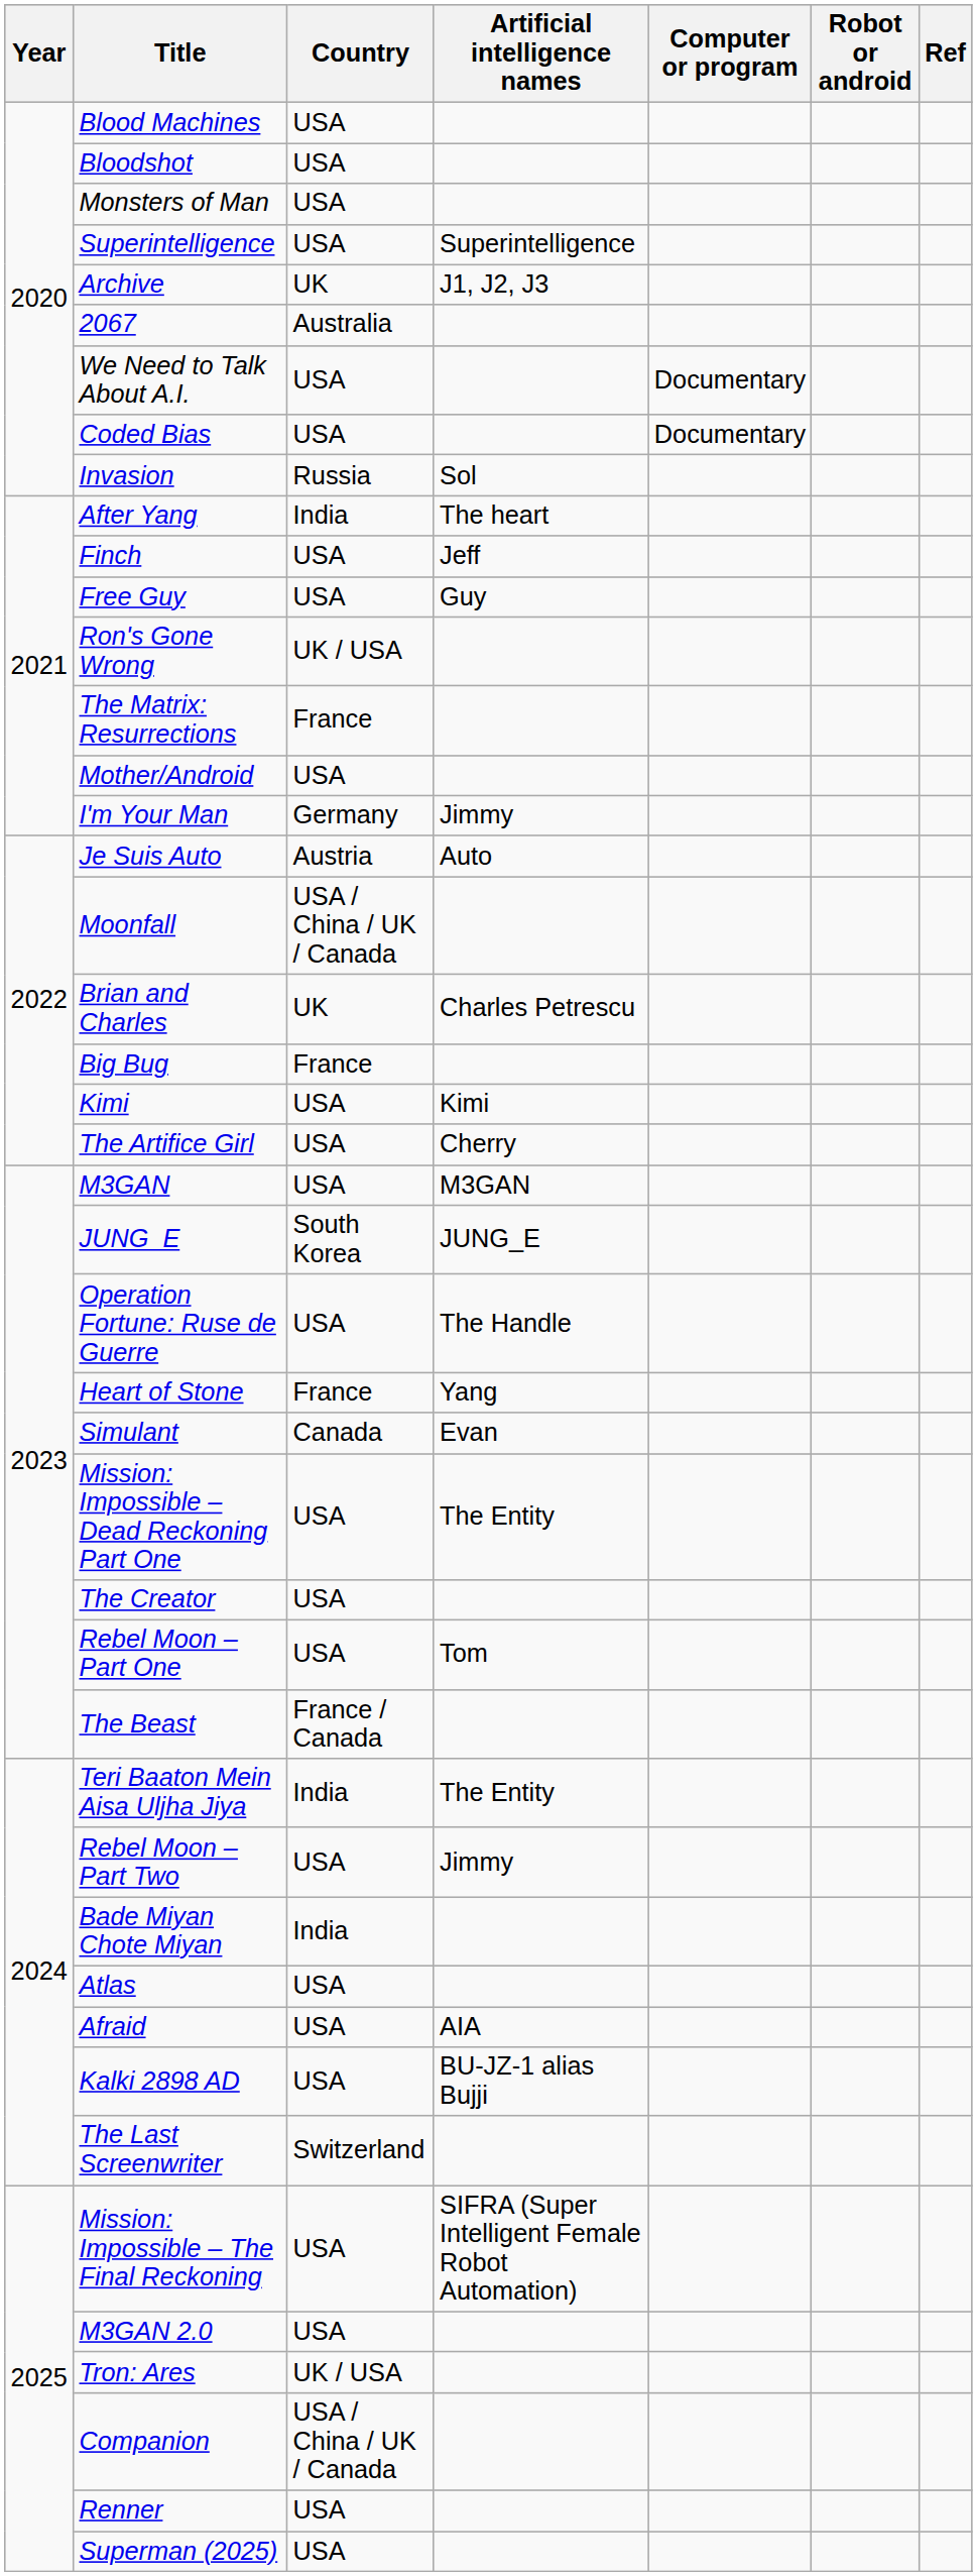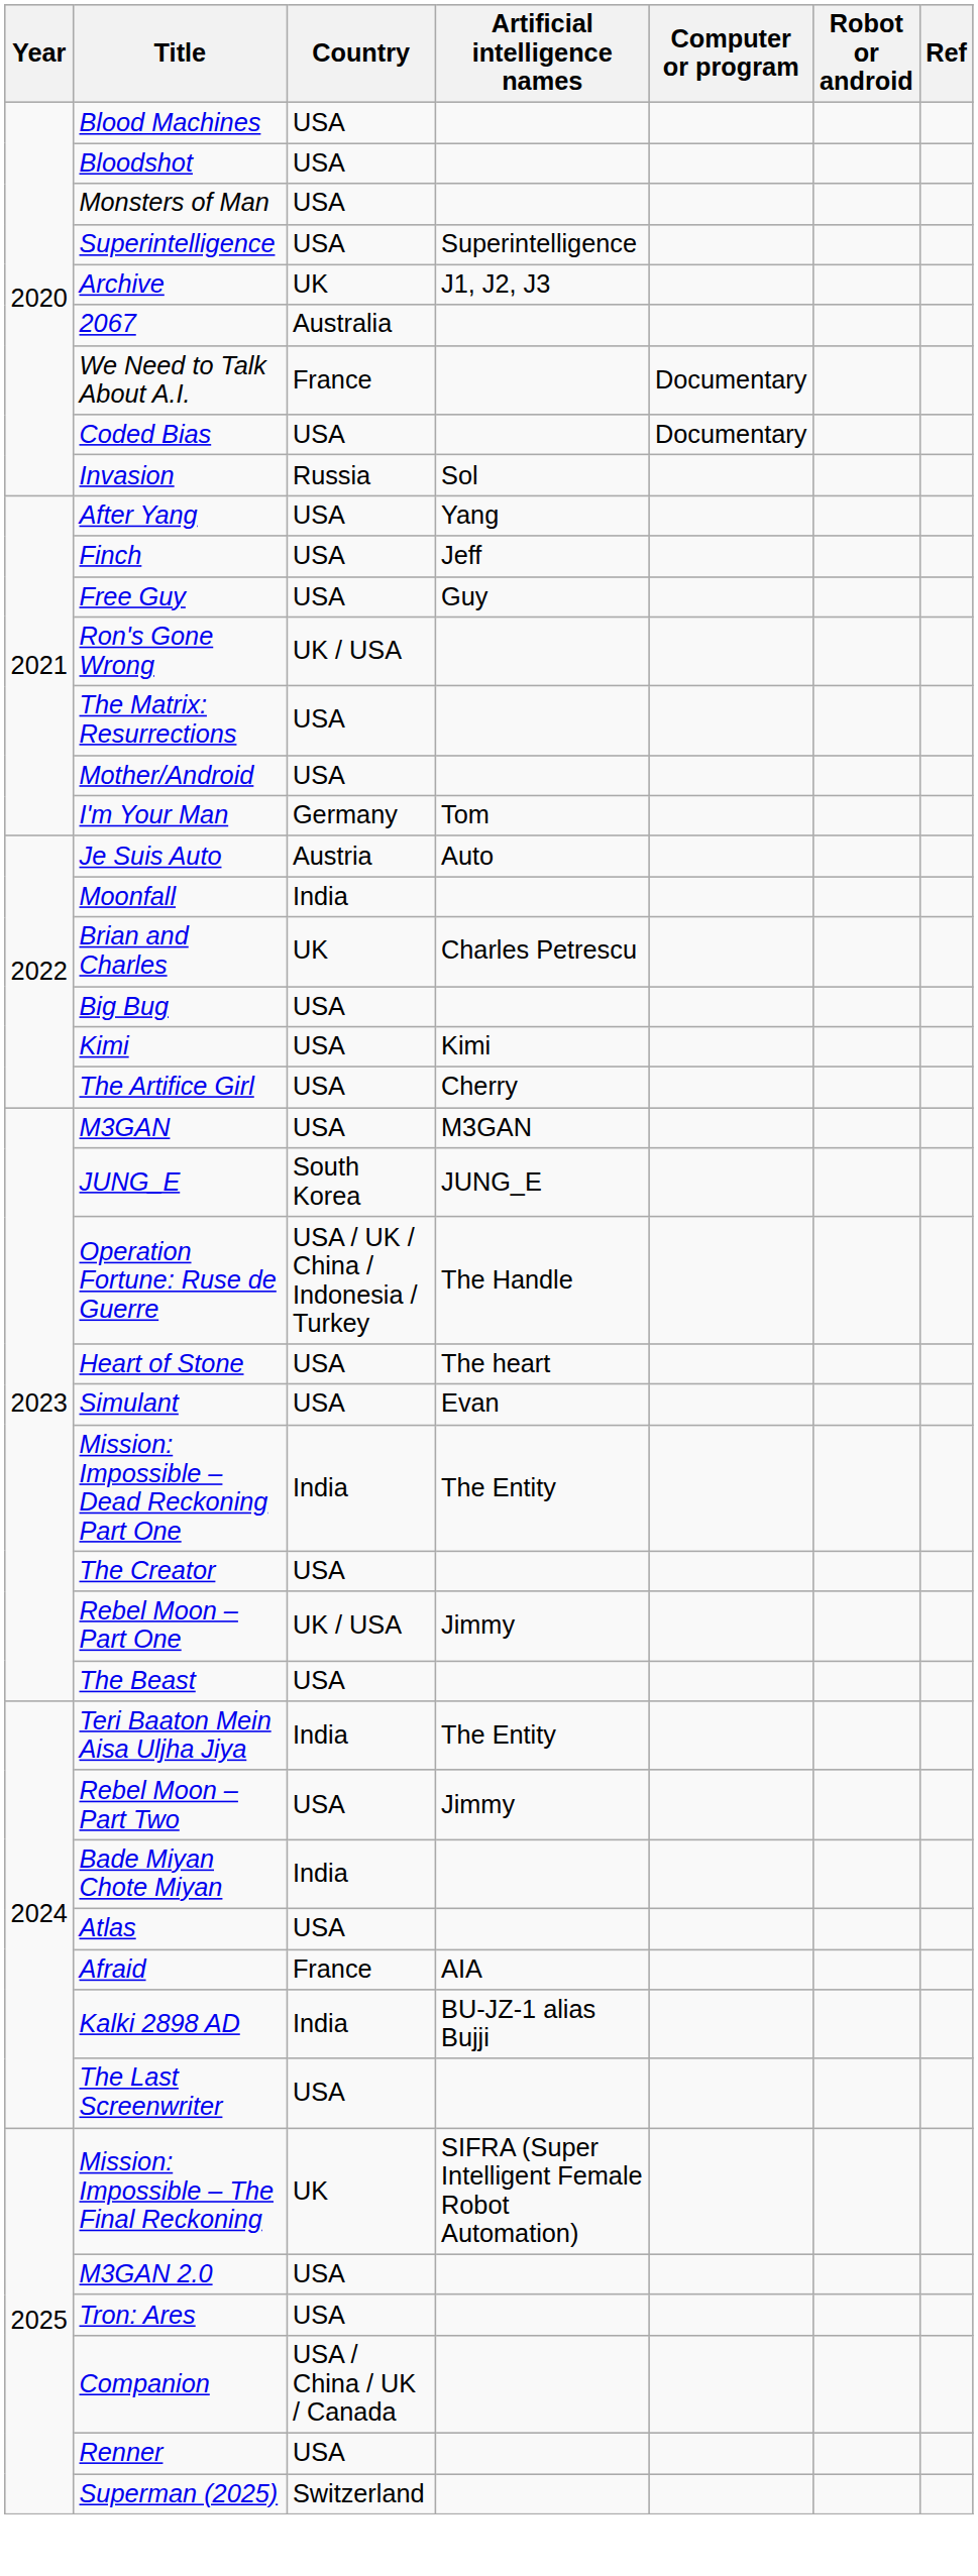We Need to Talk About A.I. | Country: USA -> France
After Yang | Country: India -> USA
After Yang | Artificial intelligence names: The heart -> Yang
The Matrix: Resurrections | Country: France -> USA
I'm Your Man | Artificial intelligence names: Jimmy -> Tom
Moonfall | Country: USA / China / UK / Canada -> India
Big Bug | Country: France -> USA
Operation Fortune: Ruse de Guerre | Country: USA -> USA / UK / China / Indonesia / Turkey
Heart of Stone | Country: France -> USA
Heart of Stone | Artificial intelligence names: Yang -> The heart
Simulant | Country: Canada -> USA
Mission: Impossible – Dead Reckoning Part One | Country: USA -> India
Rebel Moon – Part One | Country: USA -> UK / USA
Rebel Moon – Part One | Artificial intelligence names: Tom -> Jimmy
The Beast | Country: France / Canada -> USA
Afraid | Country: USA -> France
Kalki 2898 AD | Country: USA -> India
The Last Screenwriter | Country: Switzerland -> USA
Mission: Impossible – The Final Reckoning | Country: USA -> UK
Tron: Ares | Country: UK / USA -> USA
Superman (2025) | Country: USA -> Switzerland
